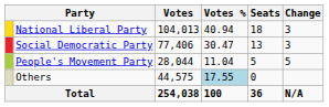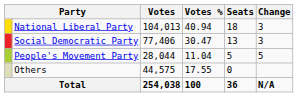Others | Votes %: lightblue background -> no background
